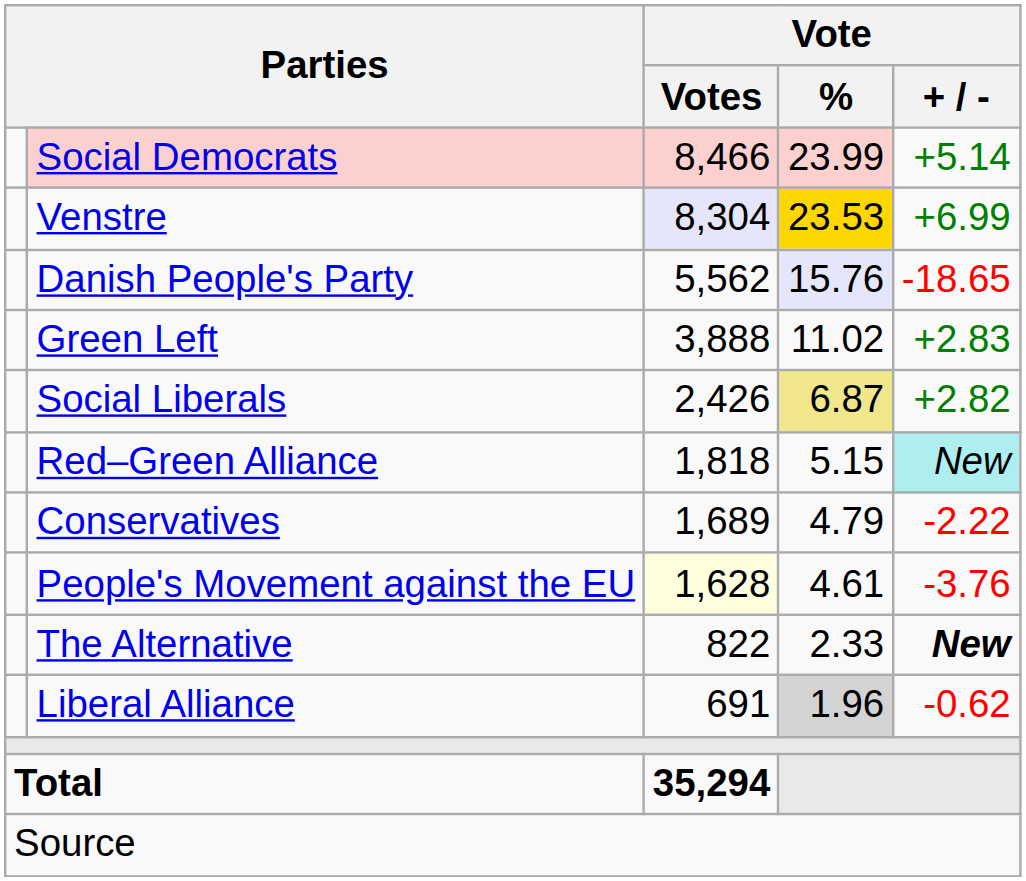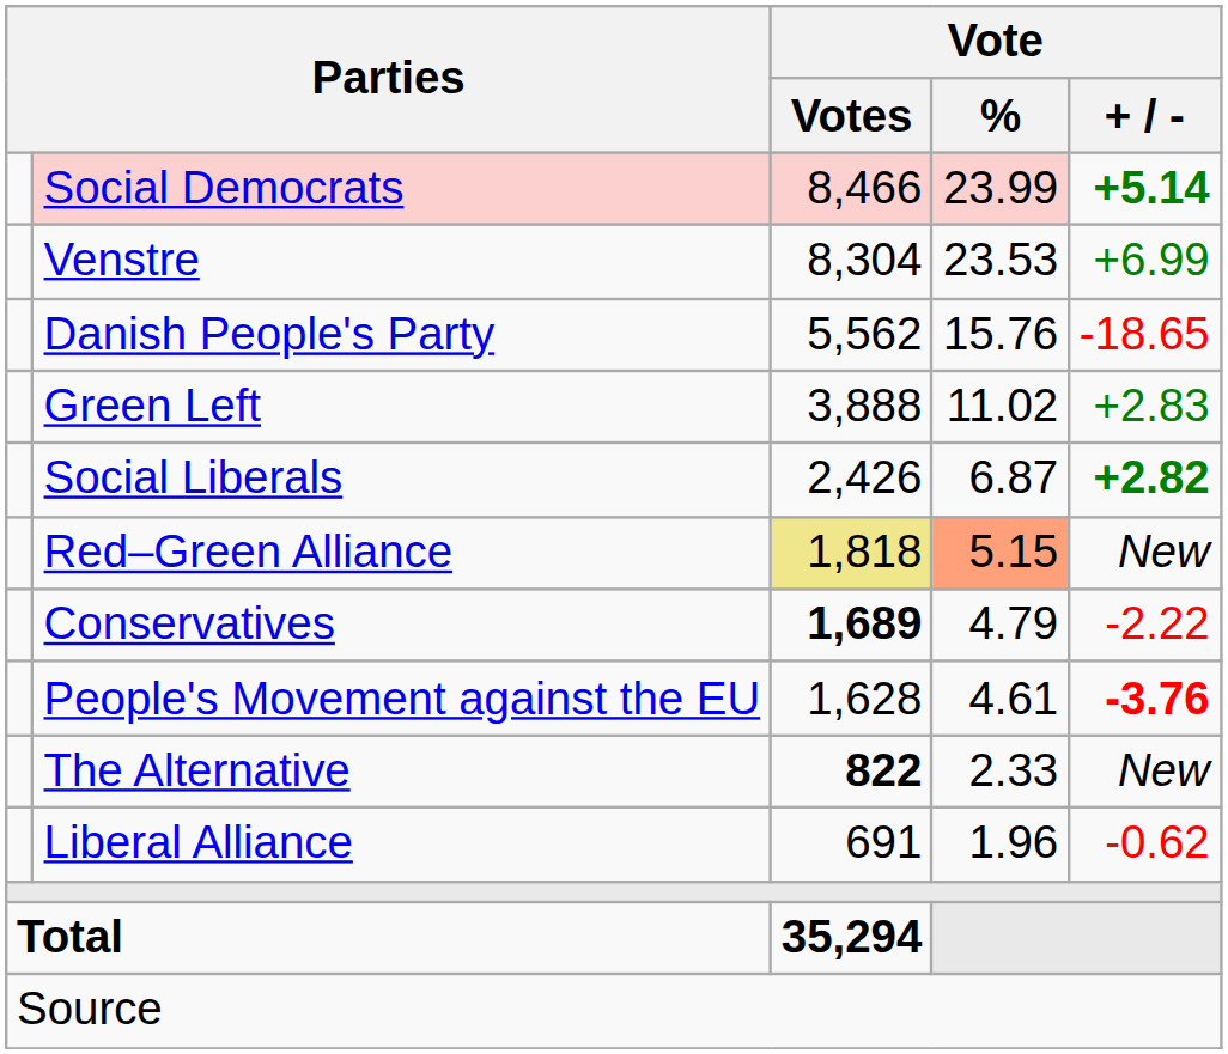Social Democrats | Vote / + / -: normal -> bold
Venstre | Vote / Votes: lavender background -> no background
Venstre | Vote / %: gold background -> no background
Danish People's Party | Vote / %: lavender background -> no background
Social Liberals | Vote / %: khaki background -> no background
Social Liberals | Vote / + / -: normal -> bold
Red–Green Alliance | Vote / Votes: no background -> khaki background
Red–Green Alliance | Vote / %: no background -> lightsalmon background
Red–Green Alliance | Vote / + / -: paleturquoise background -> no background
Conservatives | Vote / Votes: normal -> bold
People's Movement against the EU | Vote / Votes: lightyellow background -> no background
People's Movement against the EU | Vote / + / -: normal -> bold
The Alternative | Vote / Votes: normal -> bold
The Alternative | Vote / + / -: bold -> normal
Liberal Alliance | Vote / %: lightgrey background -> no background
